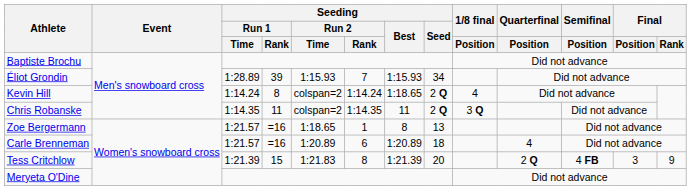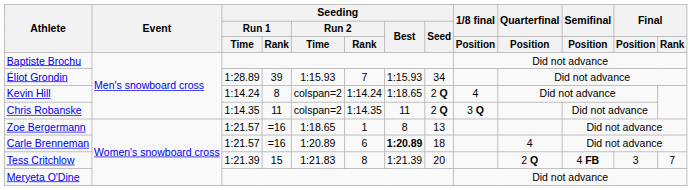Carle Brenneman | Seeding / Best: normal -> bold
Tess Critchlow | Final / Rank: 9 -> 7
